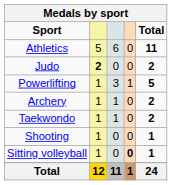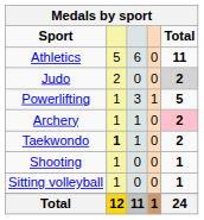Judo | column 2: bold -> normal
Judo | Total: no background -> lightgrey background
Archery | Total: no background -> pink background
Taekwondo | column 2: normal -> bold
Sitting volleyball | column 4: bold -> normal
